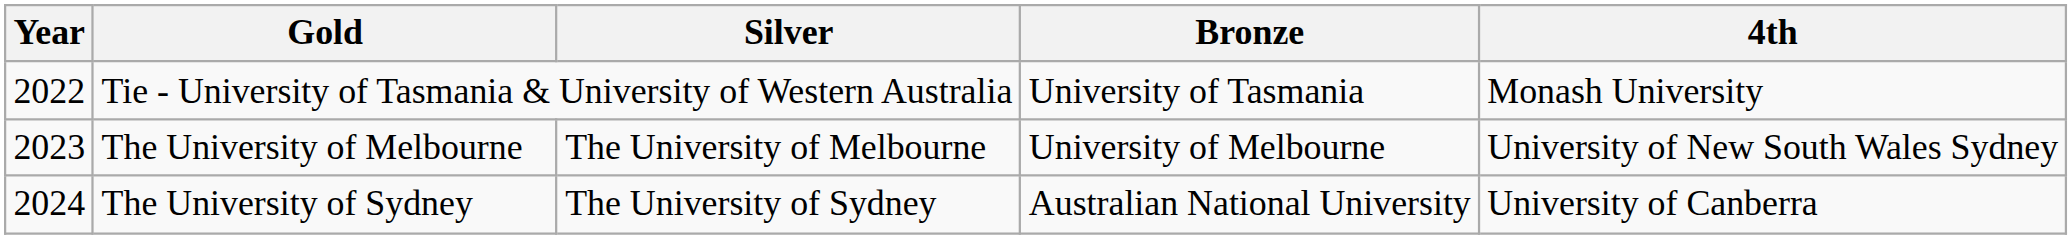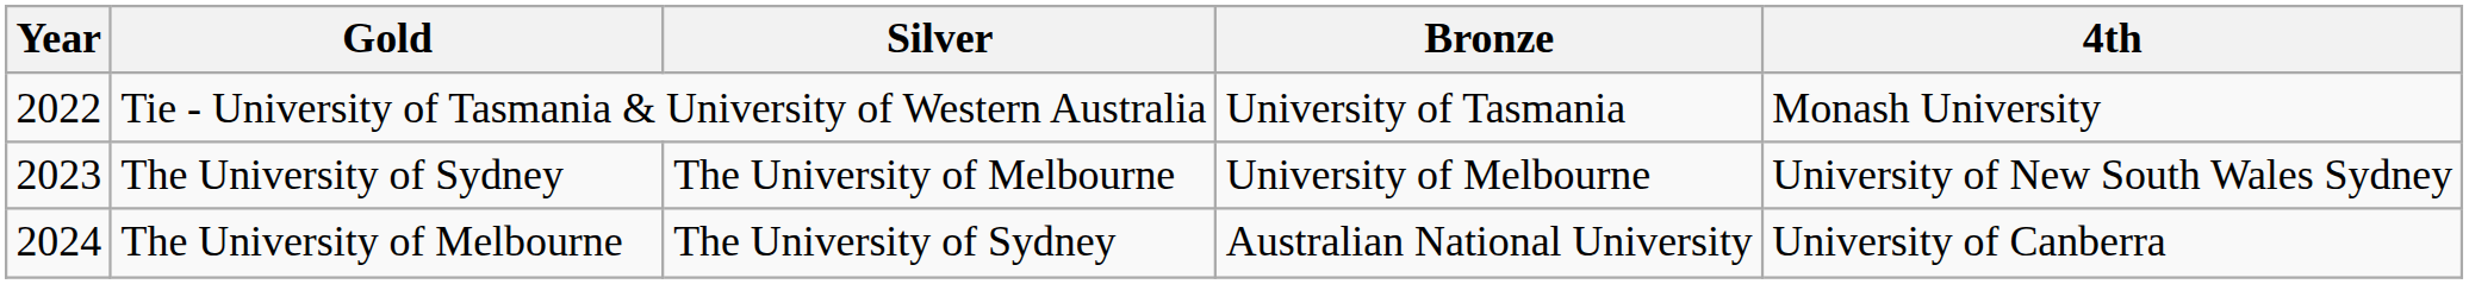row 3 | Gold: The University of Melbourne -> The University of Sydney
row 4 | Gold: The University of Sydney -> The University of Melbourne
